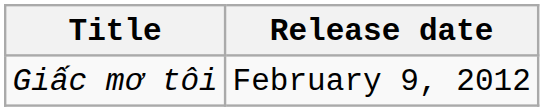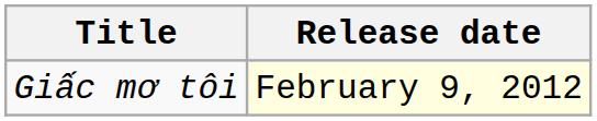Giấc mơ tôi | Release date: no background -> lightyellow background
